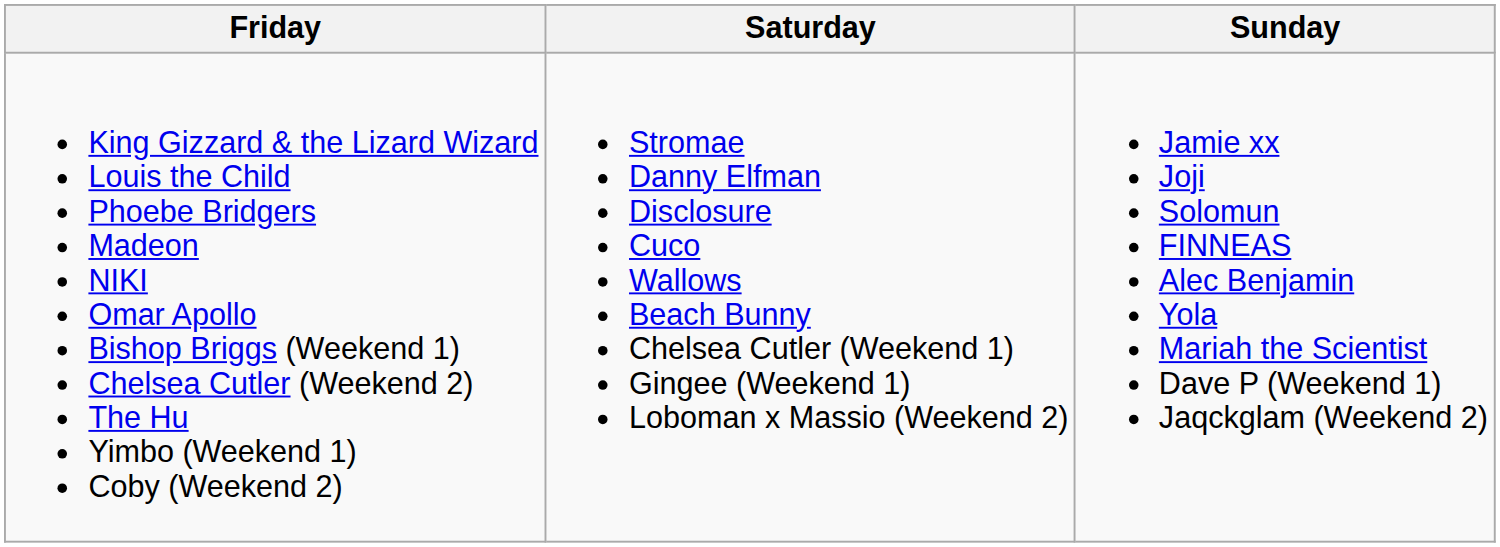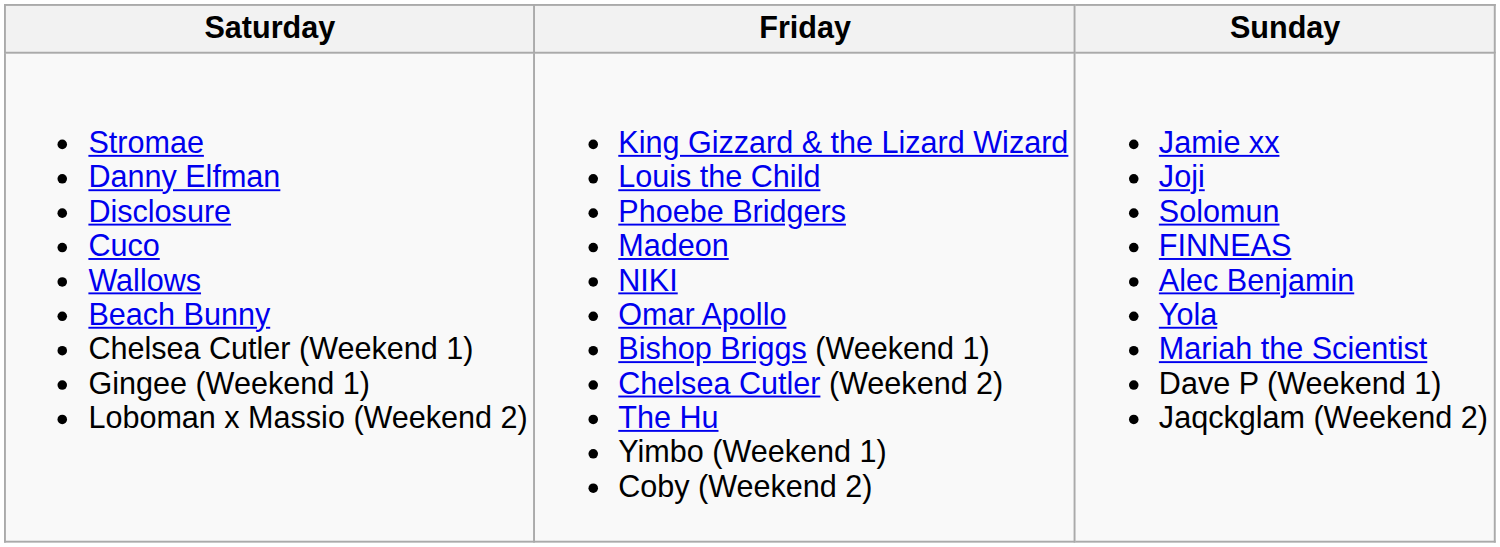columns swapped: Friday <-> Saturday
